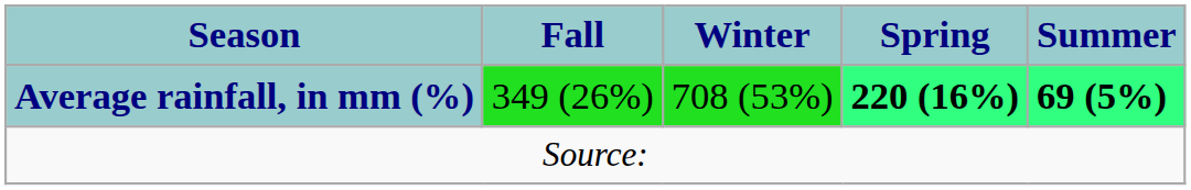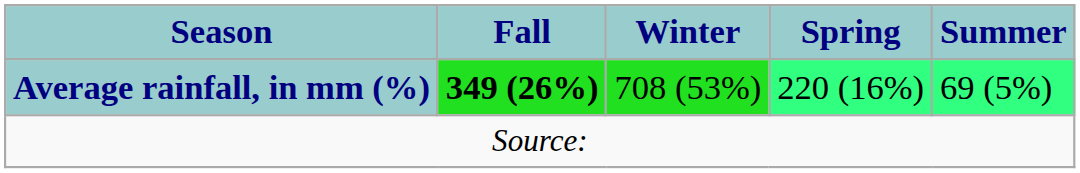Average rainfall, in mm (%) | Fall: normal -> bold
Average rainfall, in mm (%) | Spring: bold -> normal
Average rainfall, in mm (%) | Summer: bold -> normal
